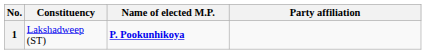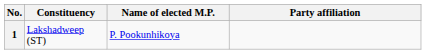1 | Name of elected M.P.: bold -> normal
